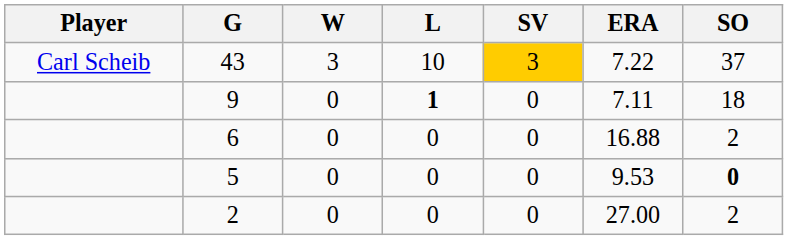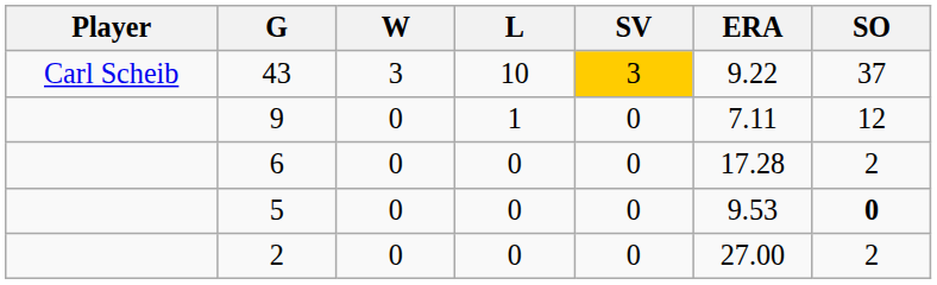43 | ERA: 7.22 -> 9.22
9 | L: bold -> normal
9 | SO: 18 -> 12
6 | ERA: 16.88 -> 17.28
